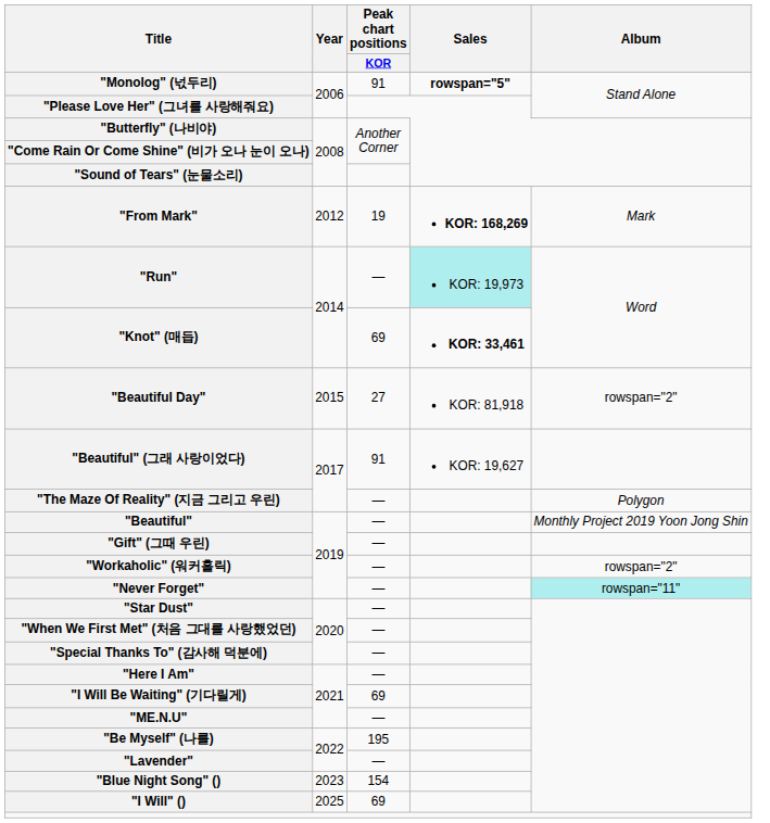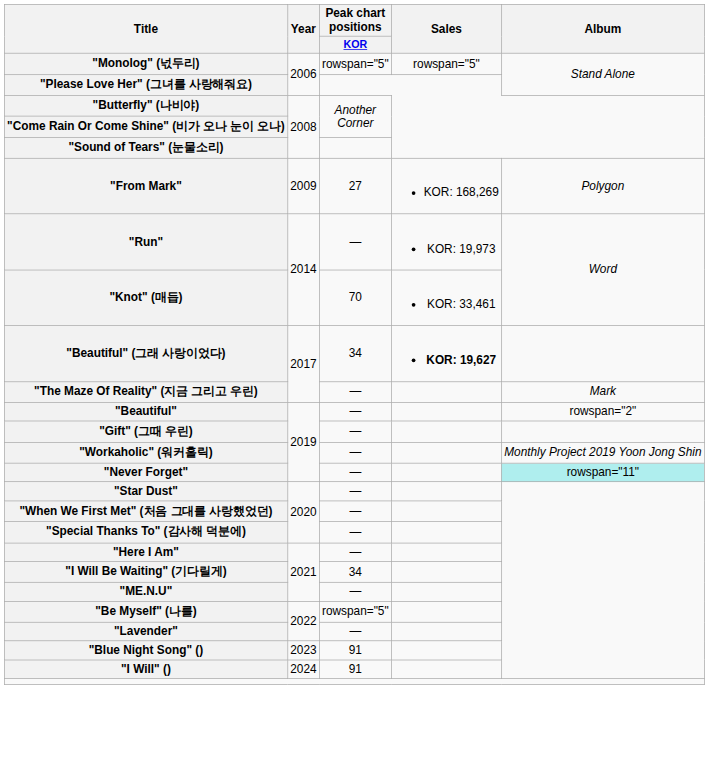"Monolog" (넋두리) | Peak chart positions / KOR: 91 -> rowspan="5"
"Monolog" (넋두리) | Sales: bold -> normal
"From Mark" | Year: 2012 -> 2009
"From Mark" | Peak chart positions / KOR: 19 -> 27
"From Mark" | Sales: bold -> normal
"From Mark" | Album: Mark -> Polygon
"Run" | Sales: paleturquoise background -> no background
"Knot" (매듭) | Peak chart positions / KOR: 69 -> 70
"Knot" (매듭) | Sales: bold -> normal
- row: "Beautiful Day" | 2015 | 27 | KOR: 81,918 | rowspan="2"
"Beautiful" (그래 사랑이었다) | Peak chart positions / KOR: 91 -> 34
"Beautiful" (그래 사랑이었다) | Sales: normal -> bold
"The Maze Of Reality" (지금 그리고 우린) | Album: Polygon -> Mark
"Beautiful" | Album: Monthly Project 2019 Yoon Jong Shin -> rowspan="2"
"Workaholic" (워커홀릭) | Album: rowspan="2" -> Monthly Project 2019 Yoon Jong Shin
"I Will Be Waiting" (기다릴게) | Peak chart positions / KOR: 69 -> 34
"Be Myself" (나를) | Peak chart positions / KOR: 195 -> rowspan="5"
"Blue Night Song" () | Peak chart positions / KOR: 154 -> 91
"I Will" () | Year: 2025 -> 2024
"I Will" () | Peak chart positions / KOR: 69 -> 91
